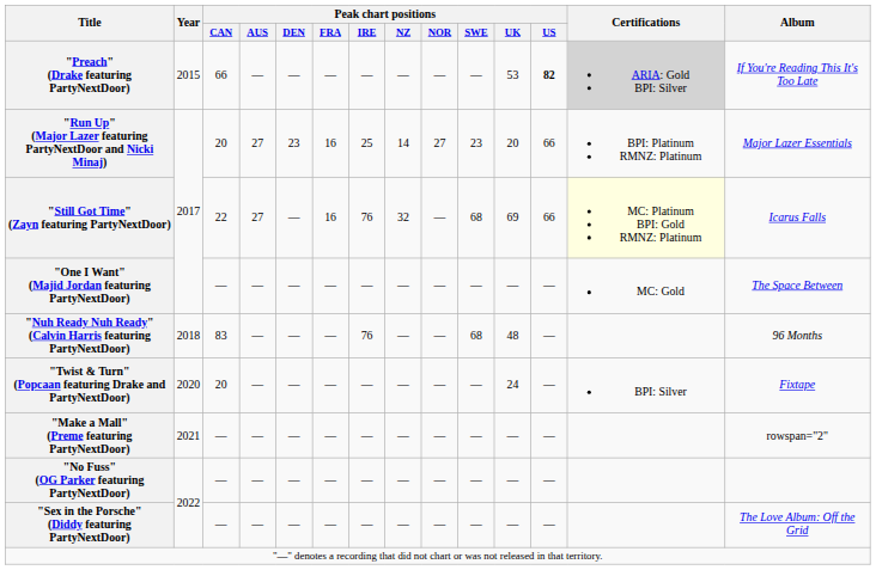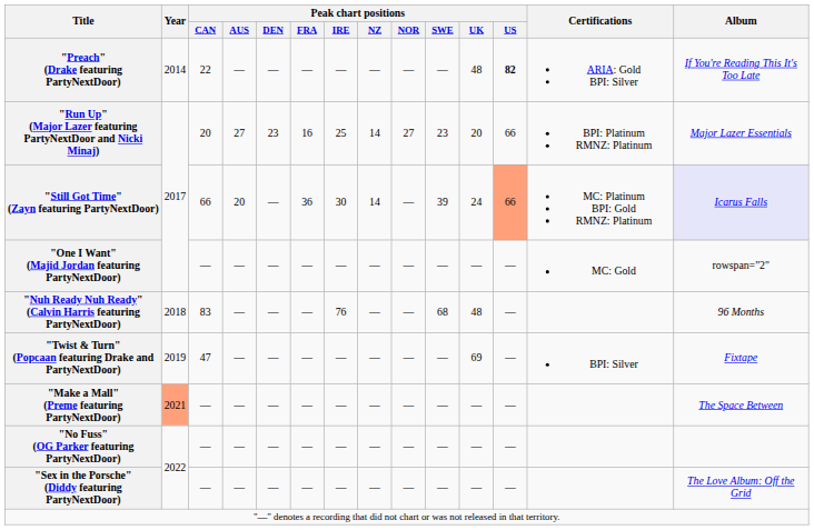"Preach" (Drake featuring PartyNextDoor) | Year: 2015 -> 2014
"Preach" (Drake featuring PartyNextDoor) | Peak chart positions / CAN: 66 -> 22
"Preach" (Drake featuring PartyNextDoor) | Peak chart positions / UK: 53 -> 48
"Preach" (Drake featuring PartyNextDoor) | Certifications: lightgrey background -> no background
"Still Got Time" (Zayn featuring PartyNextDoor) | Peak chart positions / CAN: 22 -> 66
"Still Got Time" (Zayn featuring PartyNextDoor) | Peak chart positions / AUS: 27 -> 20
"Still Got Time" (Zayn featuring PartyNextDoor) | Peak chart positions / FRA: 16 -> 36
"Still Got Time" (Zayn featuring PartyNextDoor) | Peak chart positions / IRE: 76 -> 30
"Still Got Time" (Zayn featuring PartyNextDoor) | Peak chart positions / NZ: 32 -> 14
"Still Got Time" (Zayn featuring PartyNextDoor) | Peak chart positions / SWE: 68 -> 39
"Still Got Time" (Zayn featuring PartyNextDoor) | Peak chart positions / UK: 69 -> 24
"Still Got Time" (Zayn featuring PartyNextDoor) | Peak chart positions / US: no background -> lightsalmon background
"Still Got Time" (Zayn featuring PartyNextDoor) | Certifications: lightyellow background -> no background
"Still Got Time" (Zayn featuring PartyNextDoor) | Album: no background -> lavender background
"One I Want" (Majid Jordan featuring PartyNextDoor) | Album: The Space Between -> rowspan="2"
"Twist & Turn" (Popcaan featuring Drake and PartyNextDoor) | Year: 2020 -> 2019
"Twist & Turn" (Popcaan featuring Drake and PartyNextDoor) | Peak chart positions / CAN: 20 -> 47
"Twist & Turn" (Popcaan featuring Drake and PartyNextDoor) | Peak chart positions / UK: 24 -> 69
"Make a Mall" (Preme featuring PartyNextDoor) | Year: no background -> lightsalmon background
"Make a Mall" (Preme featuring PartyNextDoor) | Album: rowspan="2" -> The Space Between
